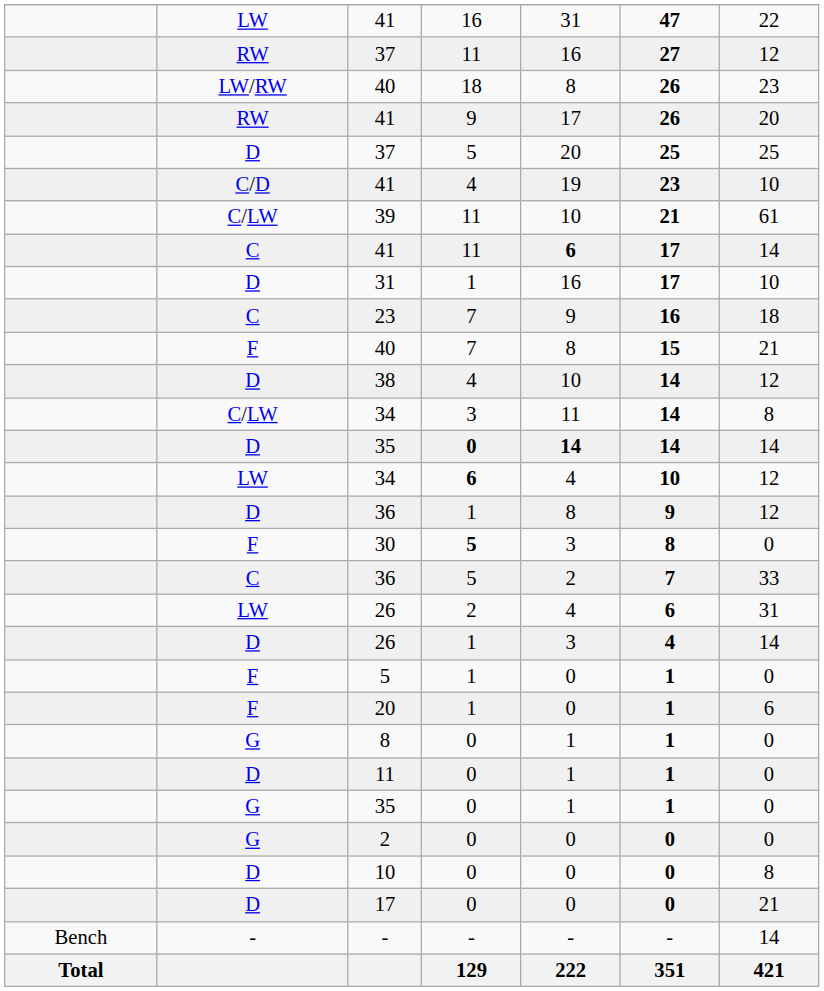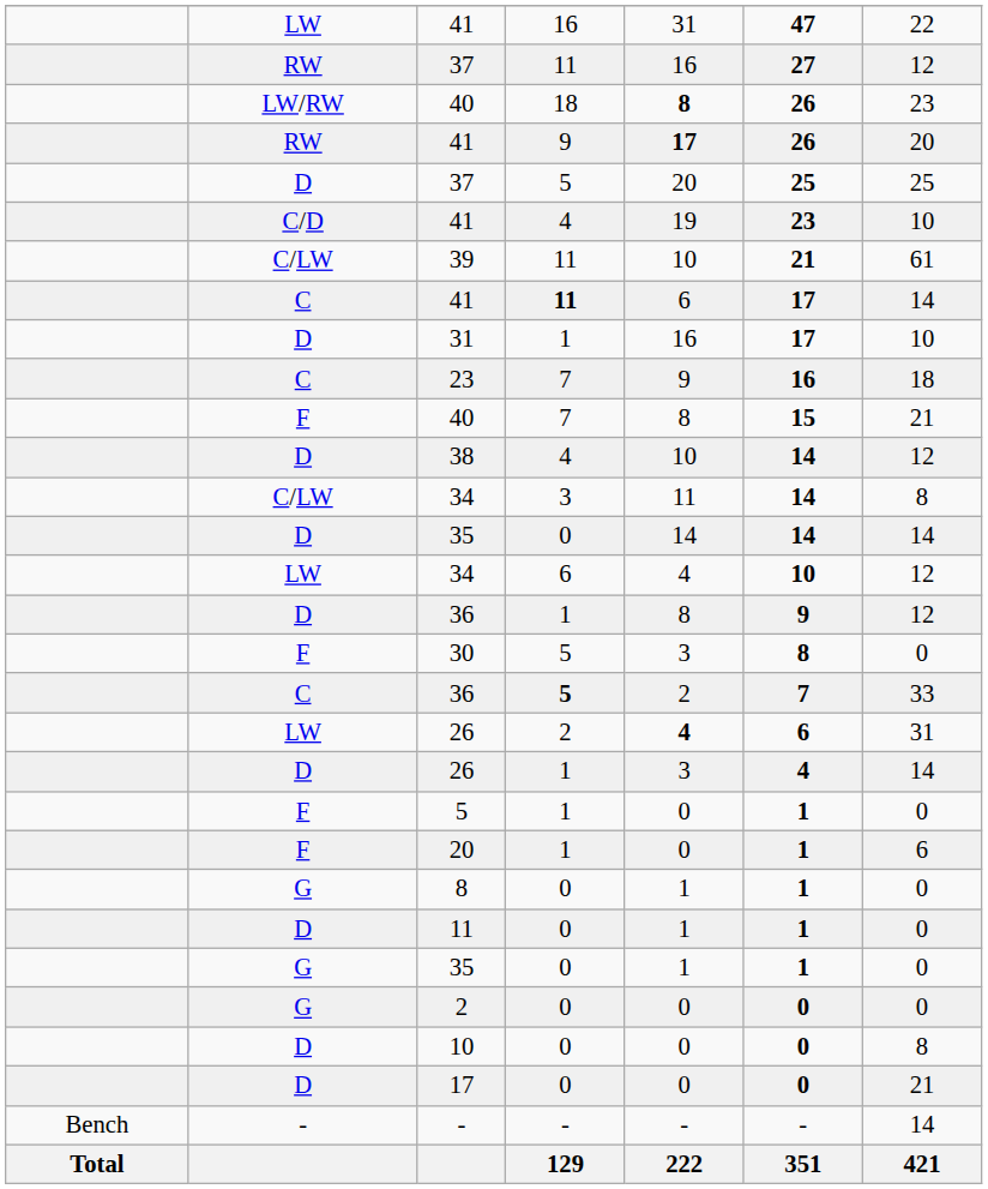LW/RW / 40 | column 5: normal -> bold
RW / 41 | column 5: normal -> bold
C / 41 | column 4: normal -> bold
C / 41 | column 5: bold -> normal
D / 35 | column 4: bold -> normal
D / 35 | column 5: bold -> normal
LW / 34 | column 4: bold -> normal
30 | column 4: bold -> normal
C / 36 | column 4: normal -> bold
LW / 26 | column 5: normal -> bold
